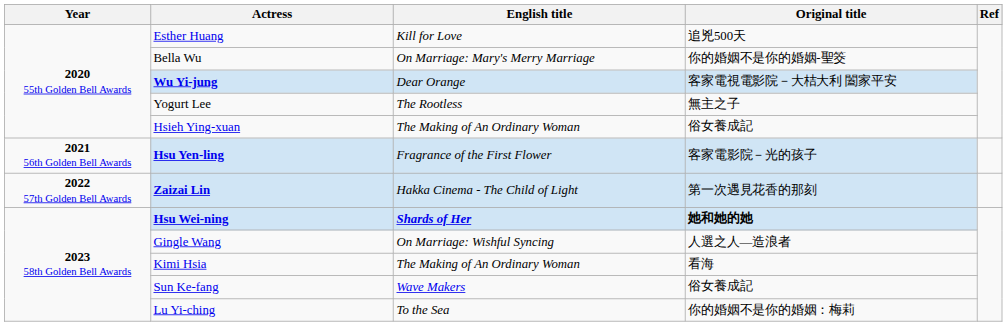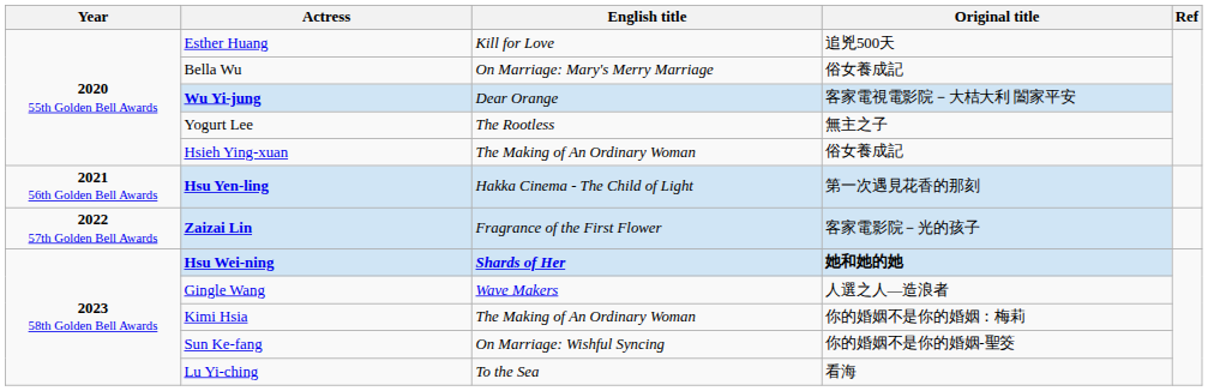Bella Wu | Original title: 你的婚姻不是你的婚姻-聖筊 -> 俗女養成記
Hsu Yen-ling | English title: Fragrance of the First Flower -> Hakka Cinema - The Child of Light
Hsu Yen-ling | Original title: 客家電影院－光的孩子 -> 第一次遇見花香的那刻
Zaizai Lin | English title: Hakka Cinema - The Child of Light -> Fragrance of the First Flower
Zaizai Lin | Original title: 第一次遇見花香的那刻 -> 客家電影院－光的孩子
Gingle Wang | English title: On Marriage: Wishful Syncing -> Wave Makers
Kimi Hsia | Original title: 看海 -> 你的婚姻不是你的婚姻：梅莉
Sun Ke-fang | English title: Wave Makers -> On Marriage: Wishful Syncing
Sun Ke-fang | Original title: 俗女養成記 -> 你的婚姻不是你的婚姻-聖筊
Lu Yi-ching | Original title: 你的婚姻不是你的婚姻：梅莉 -> 看海
